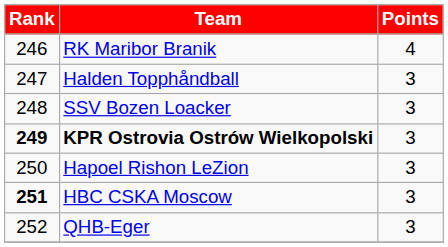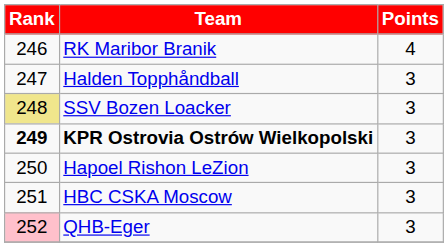SSV Bozen Loacker | Rank: no background -> khaki background
HBC CSKA Moscow | Rank: bold -> normal
QHB-Eger | Rank: no background -> pink background
